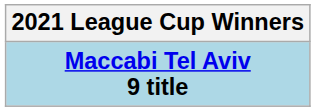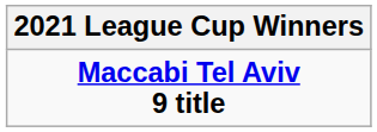row 2 | column 1: lightblue background -> no background
